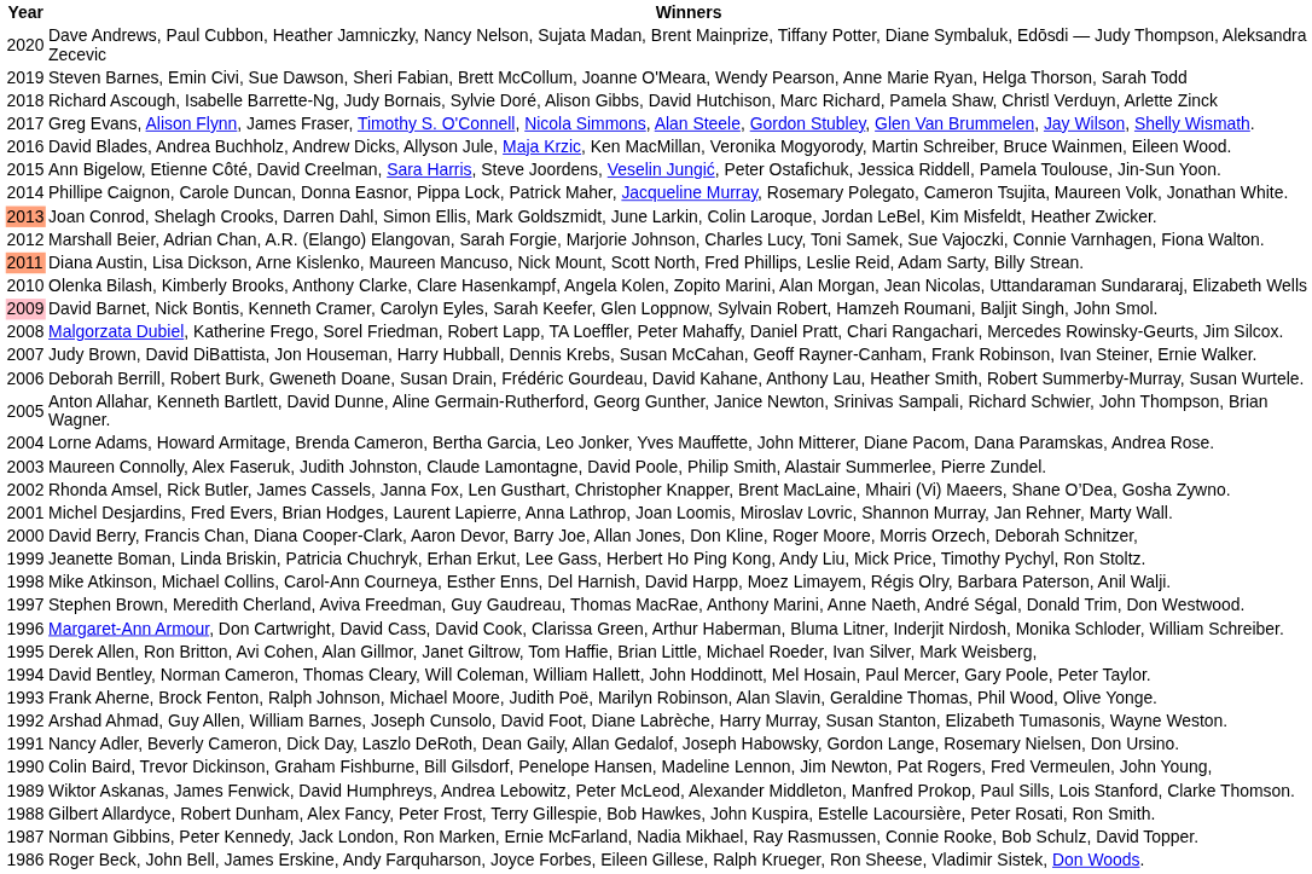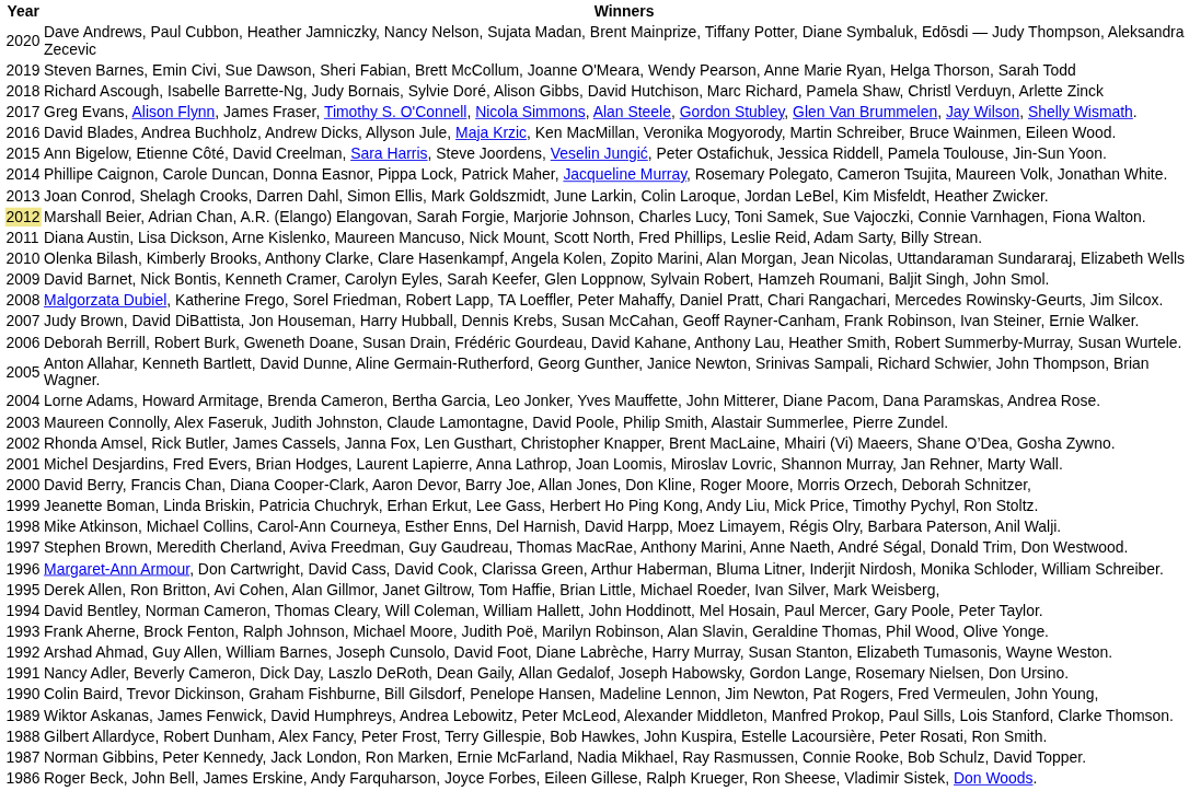row 9 | Year: lightsalmon background -> no background
row 10 | Year: no background -> khaki background
row 11 | Year: lightsalmon background -> no background
row 13 | Year: pink background -> no background
